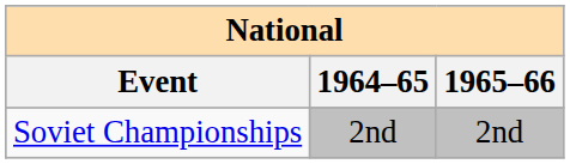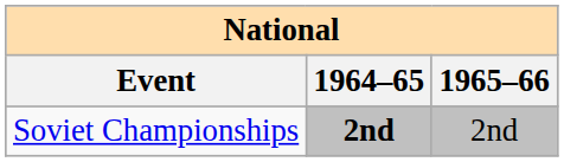Soviet Championships | 1964–65: normal -> bold
